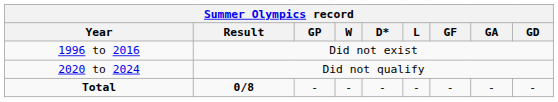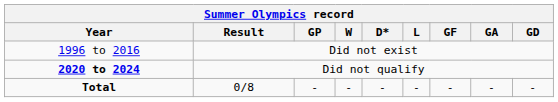2020 to 2024 | Year: normal -> bold
Total | Result: bold -> normal
